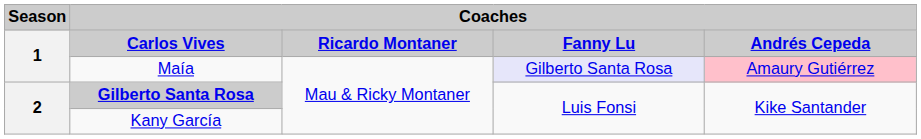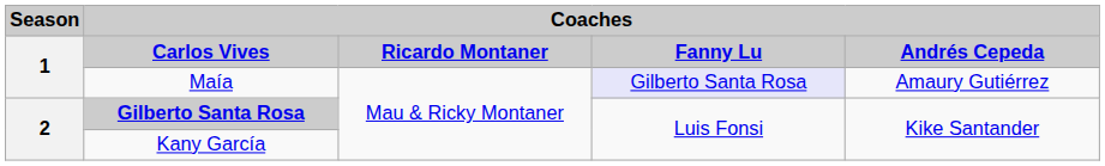Maía | Coaches / Andrés Cepeda: pink background -> no background
